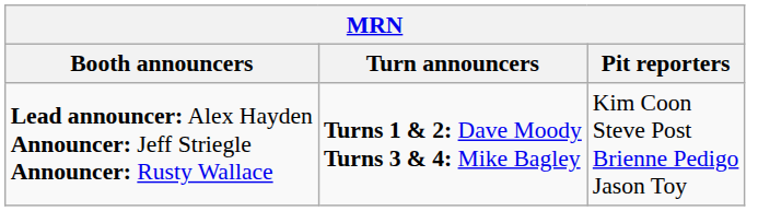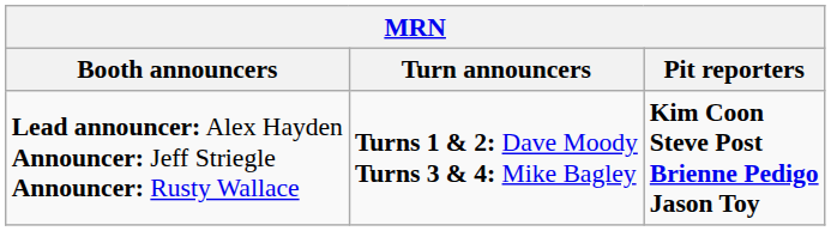row 3 | Pit reporters: normal -> bold
